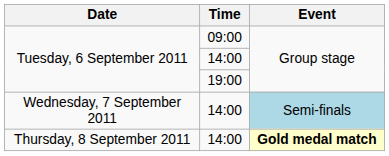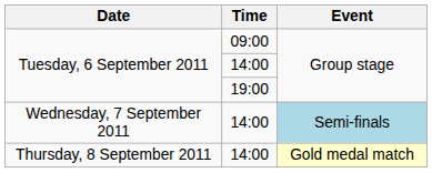Thursday, 8 September 2011 | Event: bold -> normal
